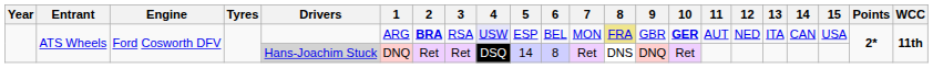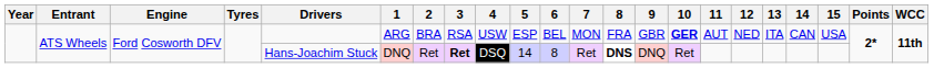row 2 | 2: bold -> normal
row 2 | 4: lavender background -> no background
row 2 | 8: khaki background -> no background
row 3 | Drivers: lightgrey background -> no background
row 3 | 3: normal -> bold
row 3 | 8: normal -> bold
